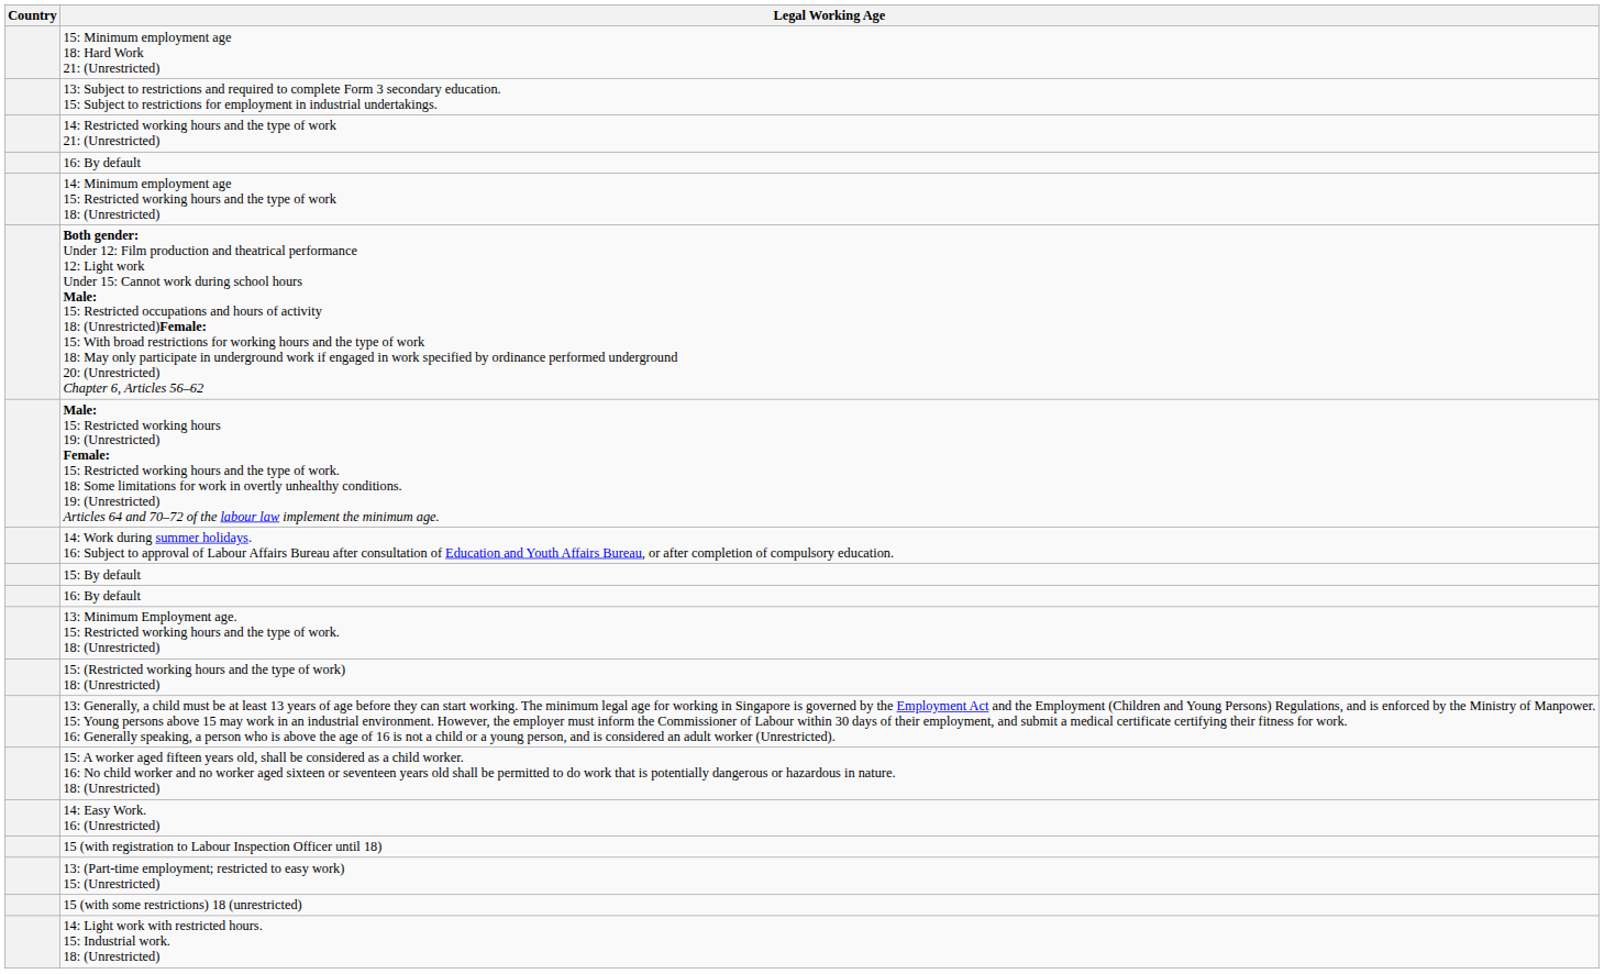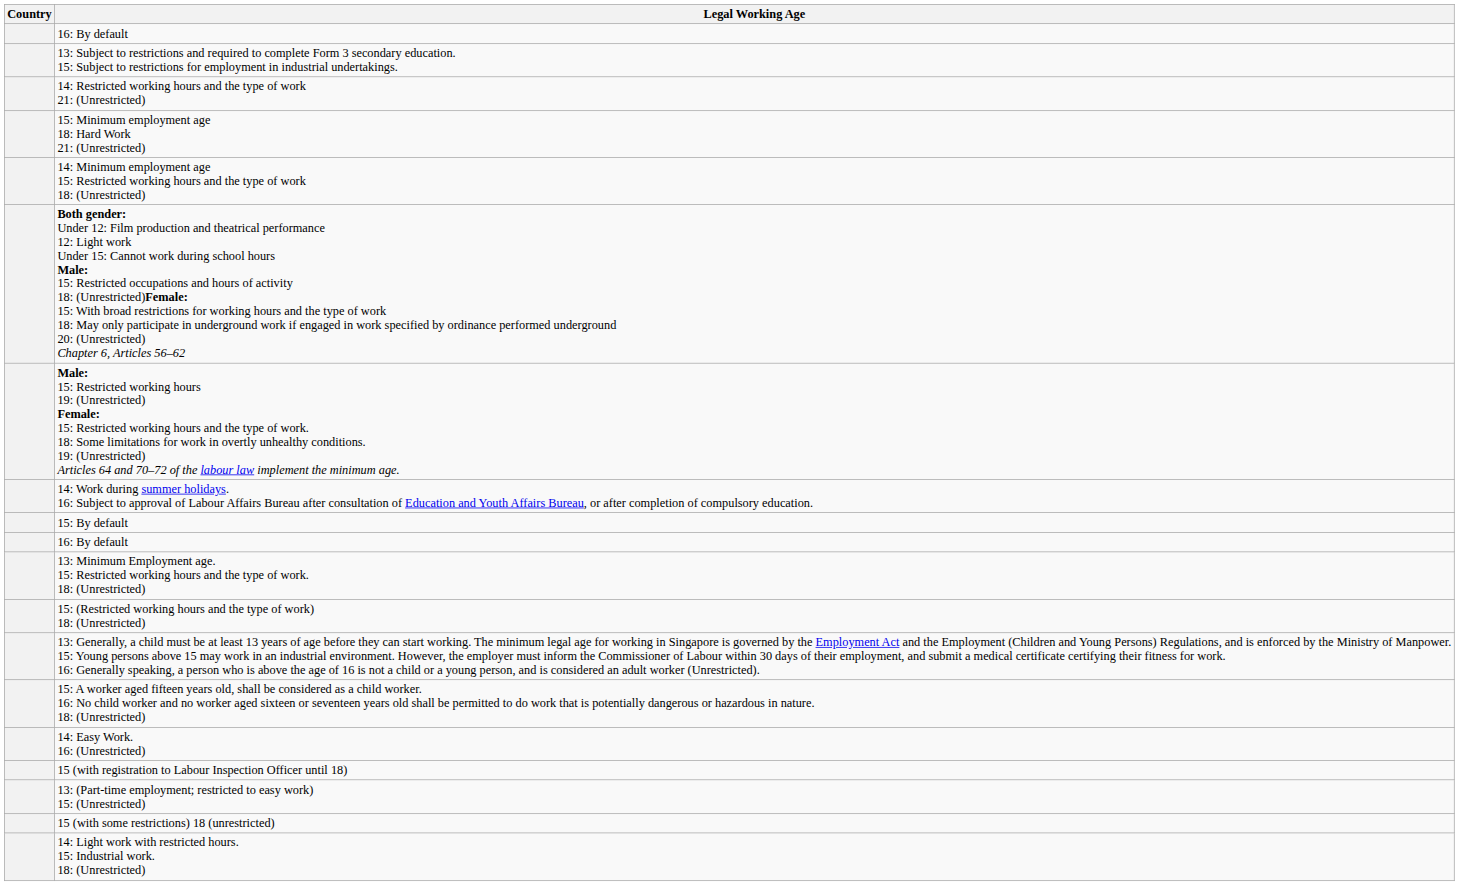row 2 | Legal Working Age: 15: Minimum employment age 18: Hard Work 21: (Unrestricted) -> 16: By default
row 5 | Legal Working Age: 16: By default -> 15: Minimum employment age 18: Hard Work 21: (Unrestricted)
